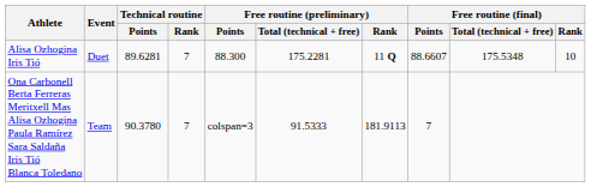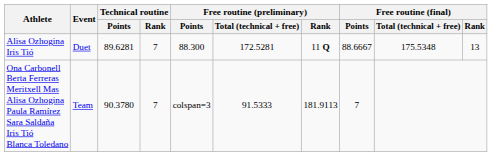Alisa Ozhogina Iris Tió | Free routine (preliminary) / Total (technical + free): 175.2281 -> 172.5281
Alisa Ozhogina Iris Tió | Free routine (final) / Points: 88.6607 -> 88.6667
Alisa Ozhogina Iris Tió | Free routine (final) / Rank: 10 -> 13
